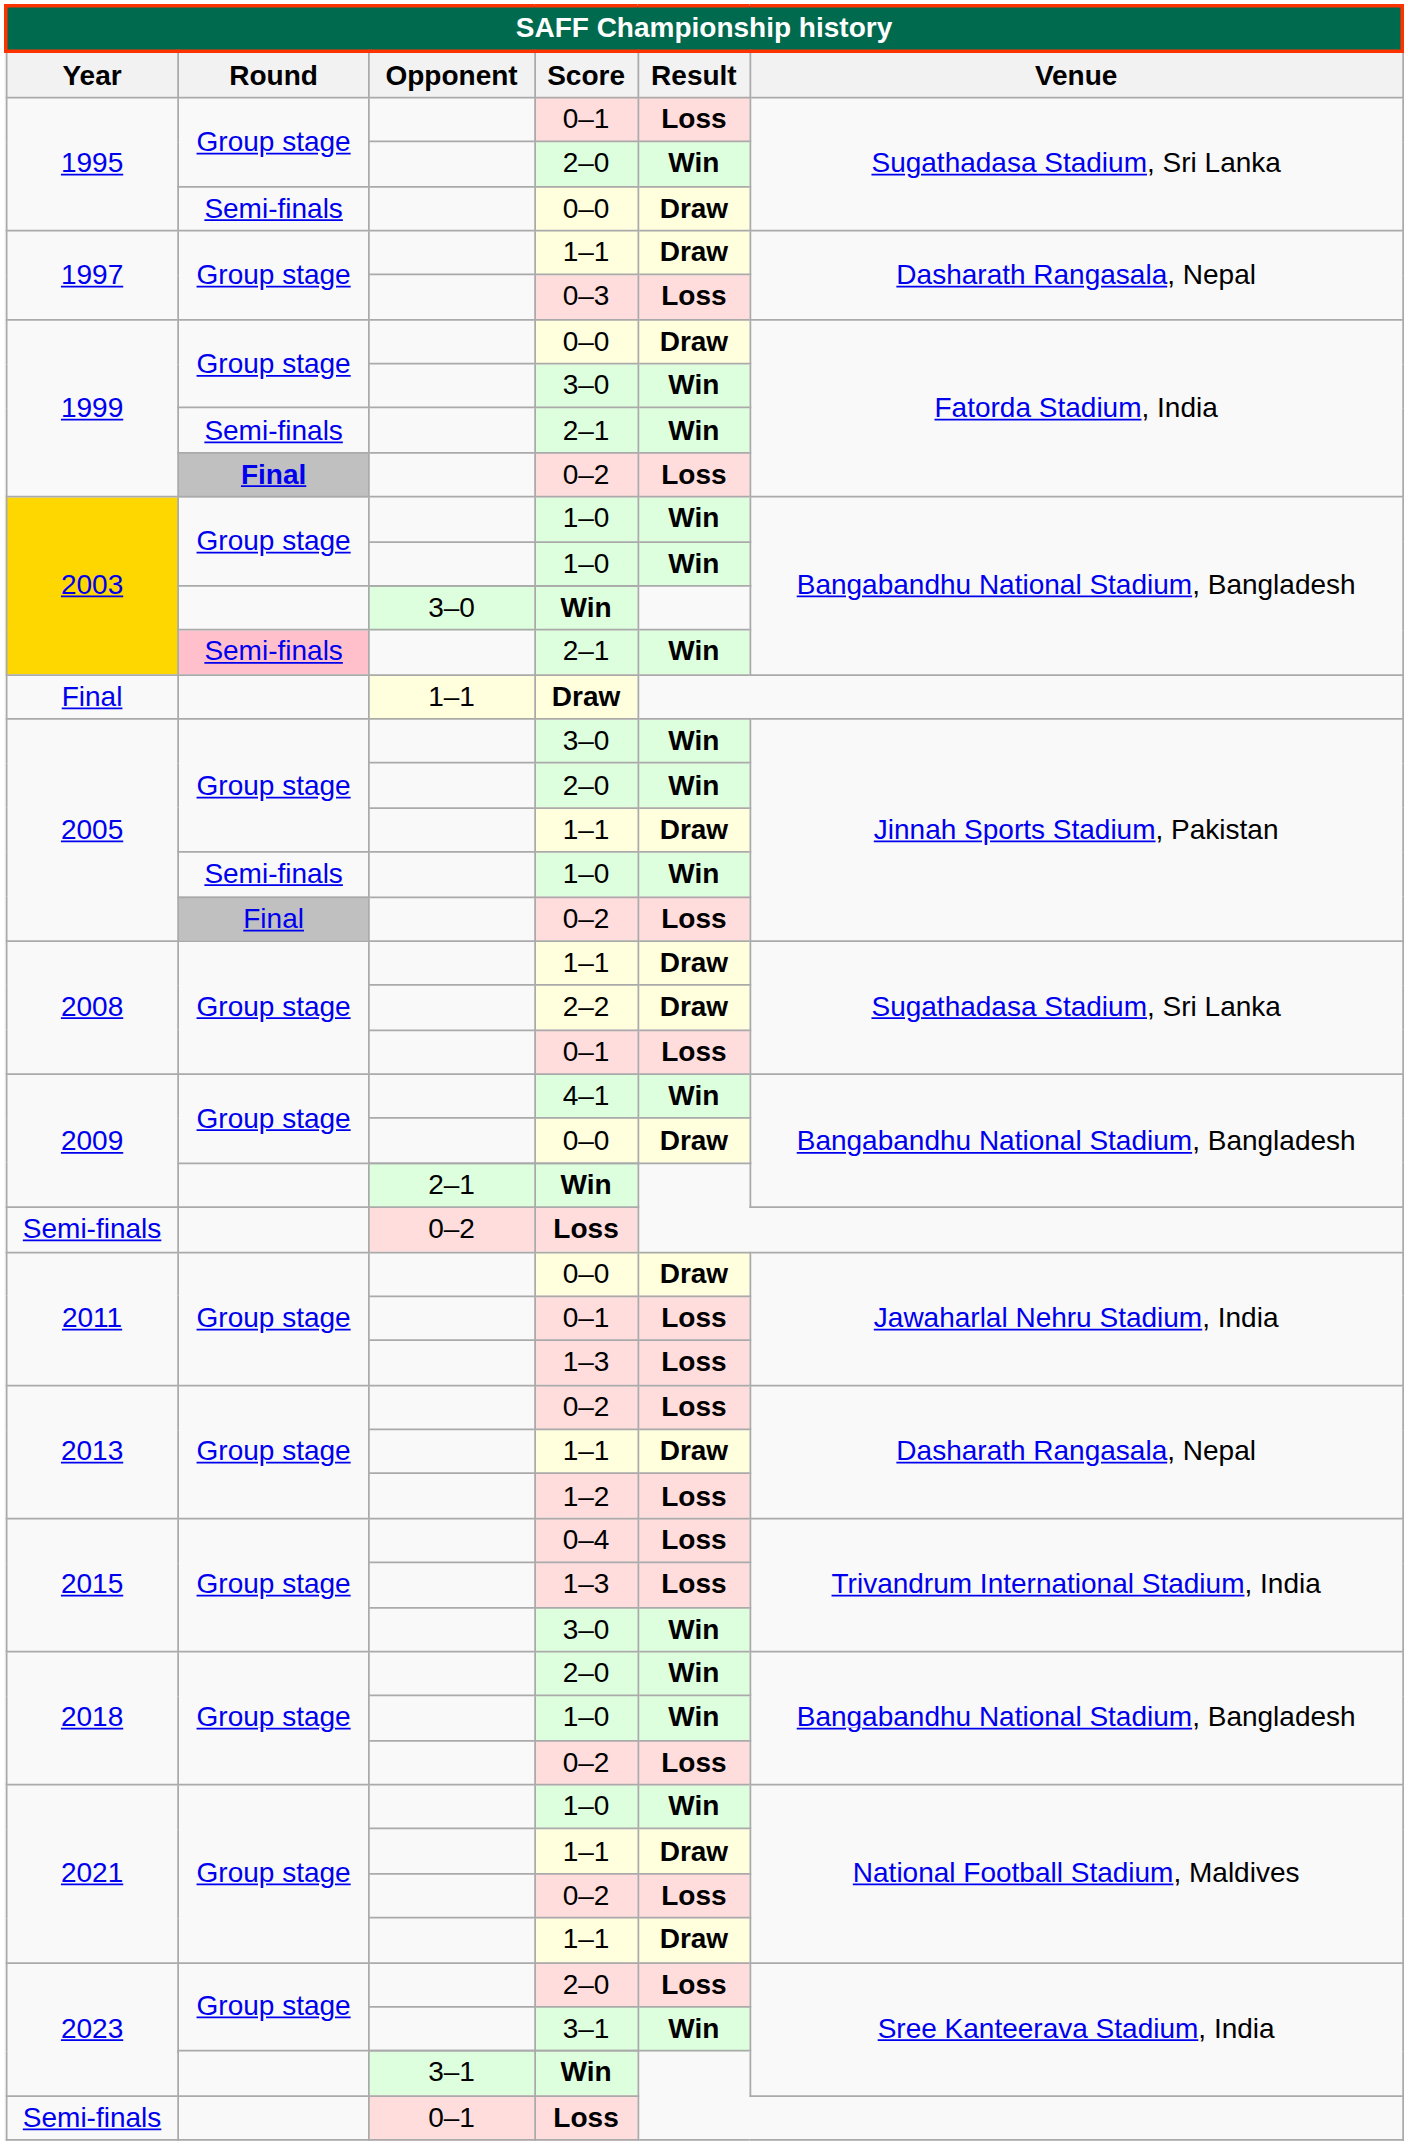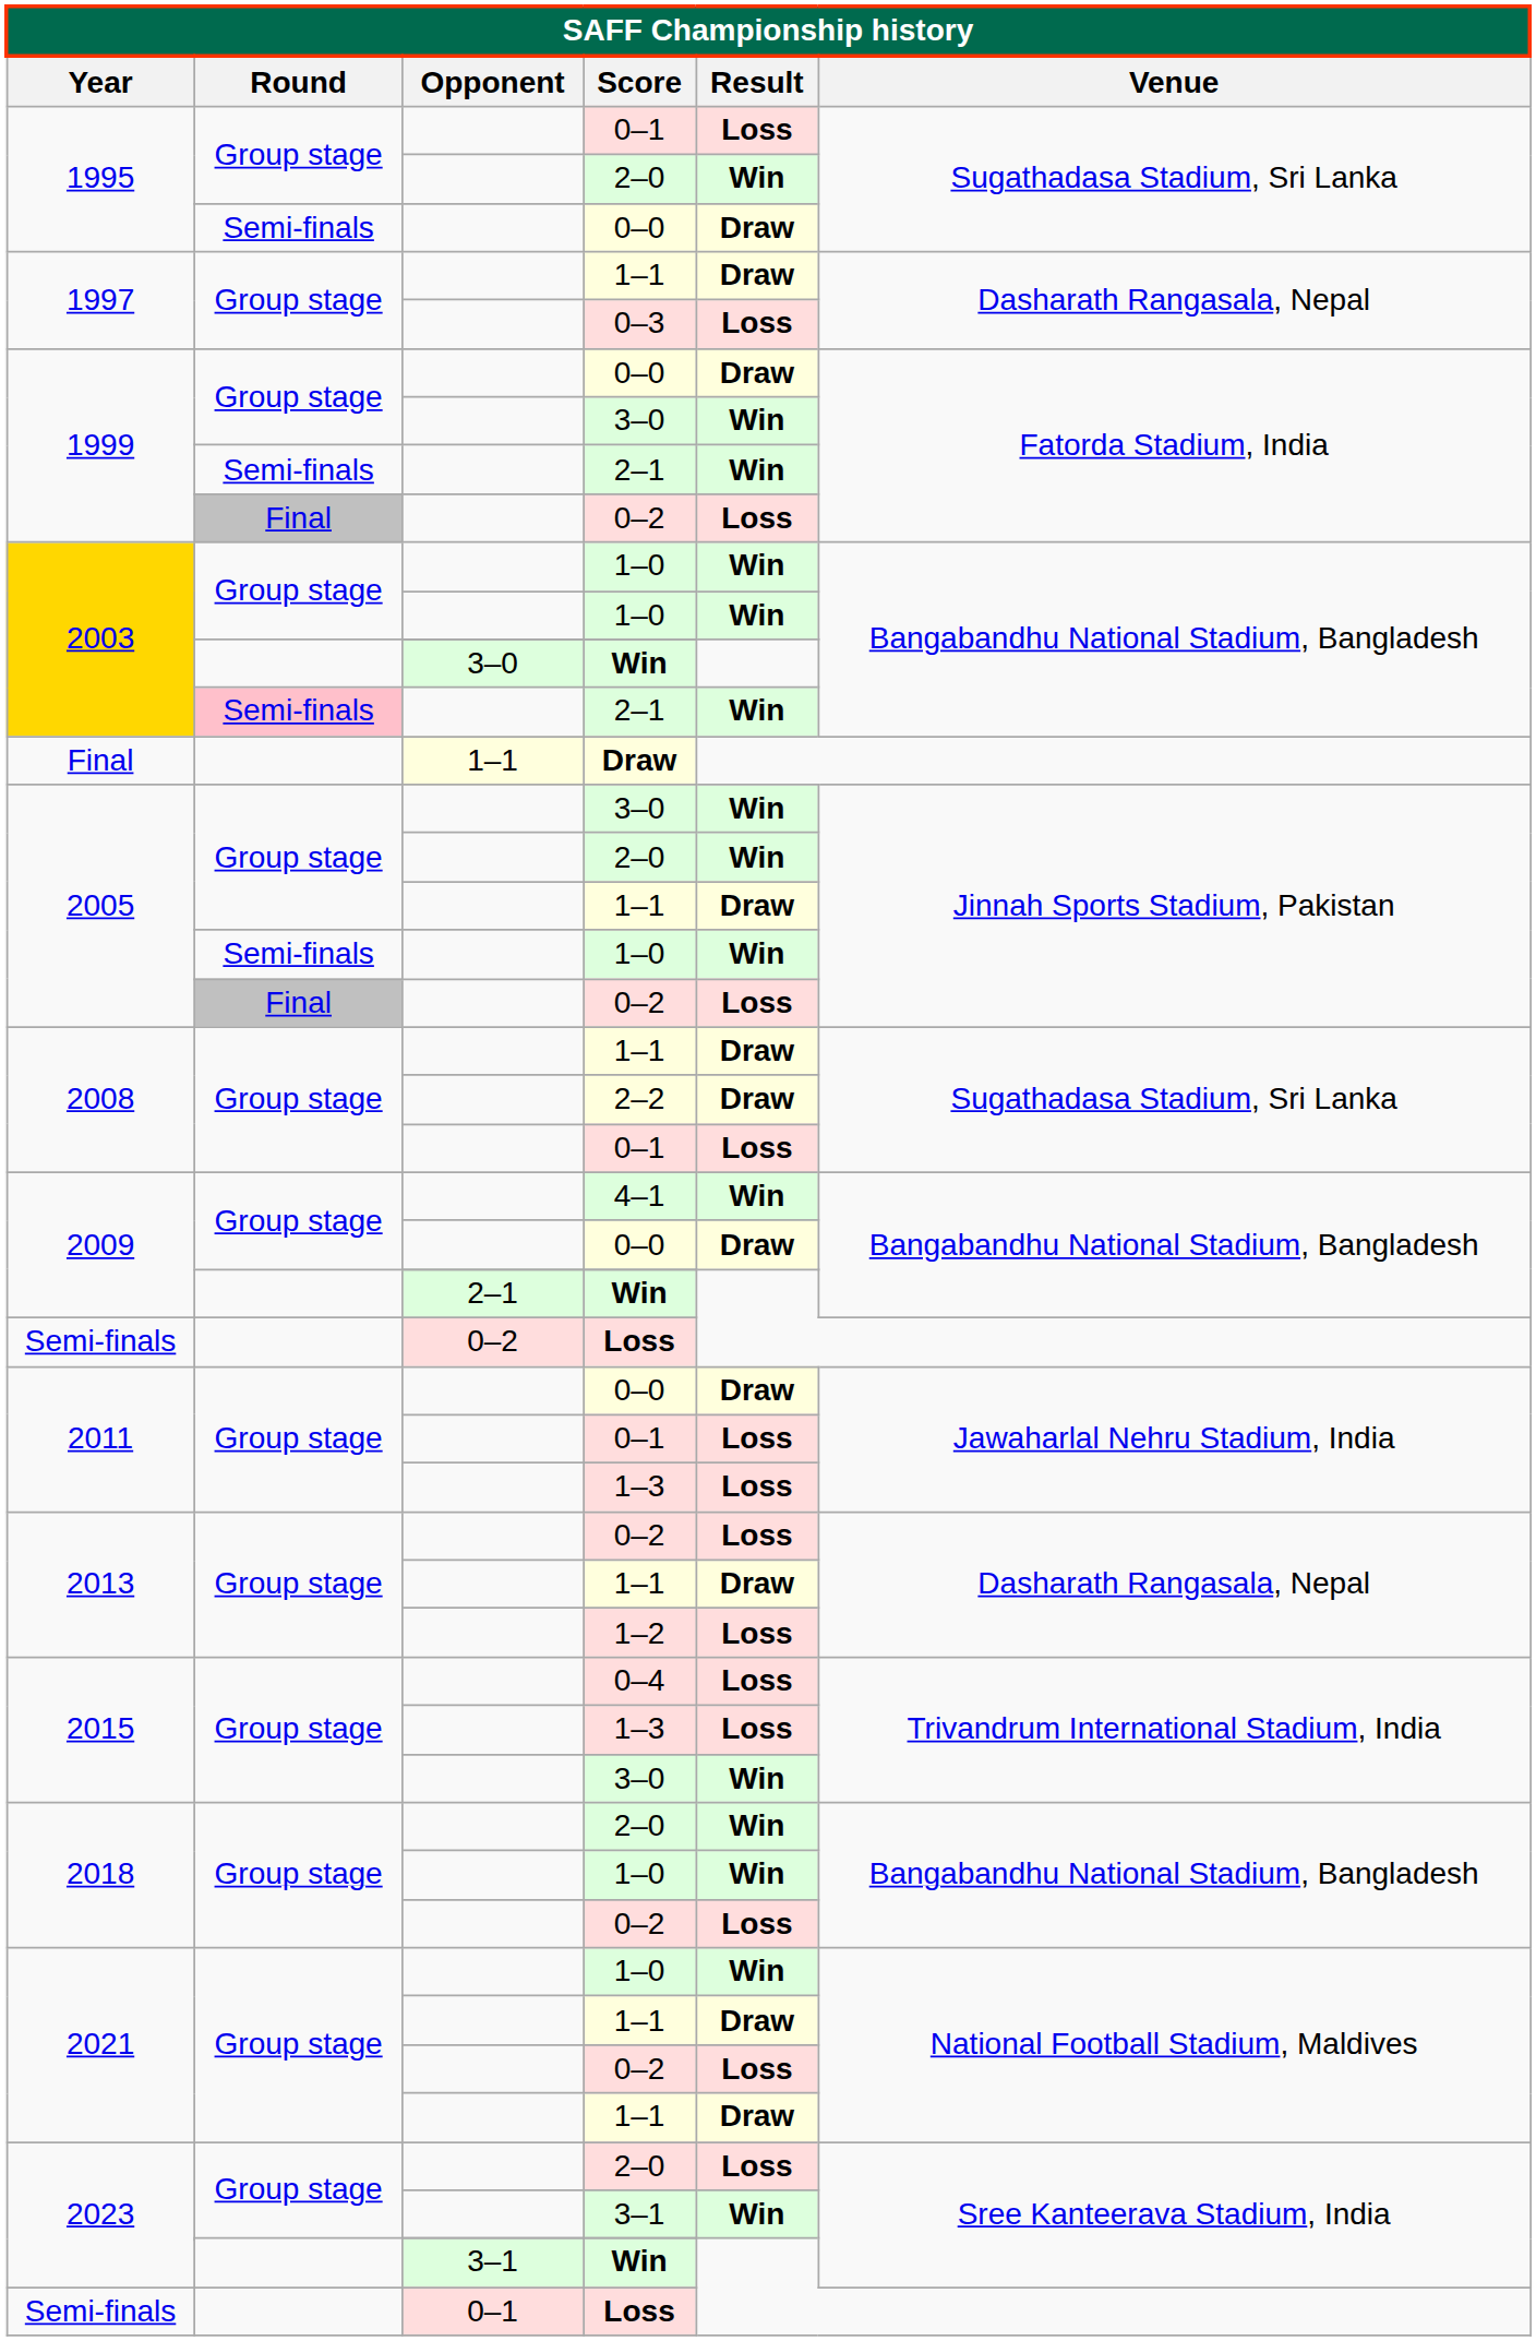1999 / 0–2 | Round: bold -> normal
